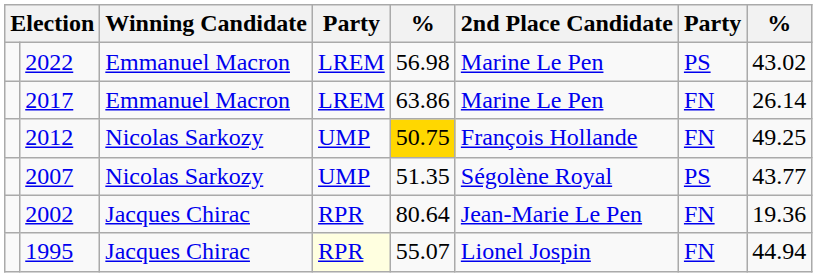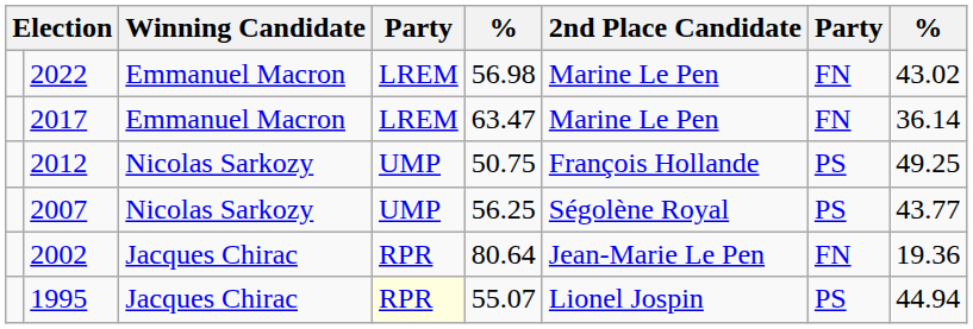2022 | column 7: PS -> FN
2017 | column 5: 63.86 -> 63.47
2017 | column 8: 26.14 -> 36.14
2012 | column 5: gold background -> no background
2012 | column 7: FN -> PS
2007 | column 5: 51.35 -> 56.25
1995 | column 7: FN -> PS
